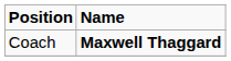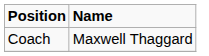Coach | Name: bold -> normal
